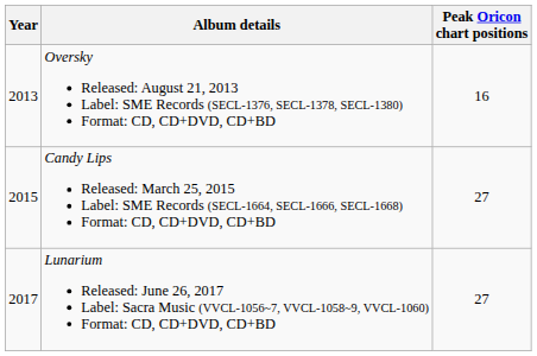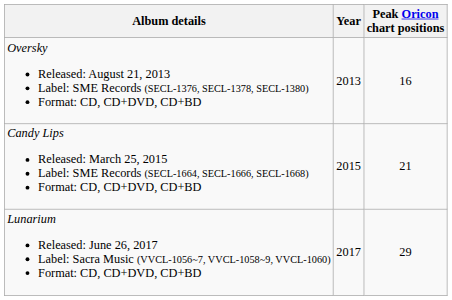columns swapped: Year <-> Album details
row 3 | Peak Oricon chart positions: 27 -> 21
row 4 | Peak Oricon chart positions: 27 -> 29
